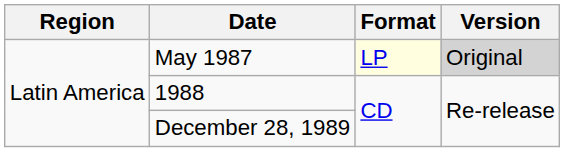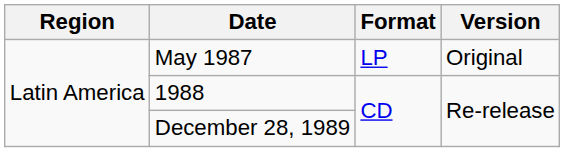May 1987 | Format: lightyellow background -> no background
May 1987 | Version: lightgrey background -> no background
